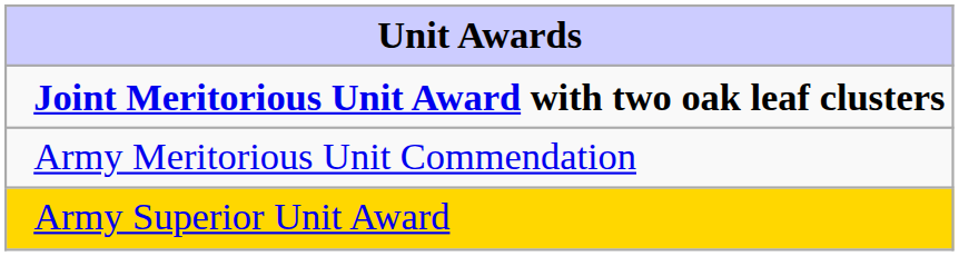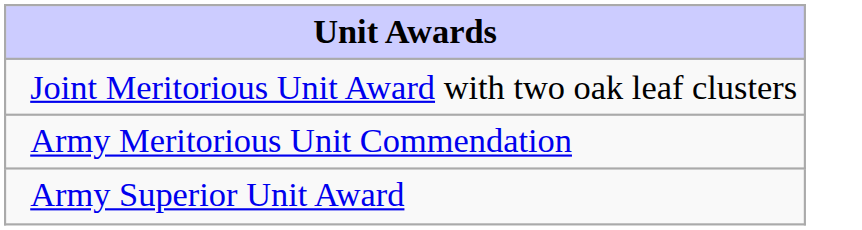Joint Meritorious Unit Award with two oak leaf clusters | column 1: bold -> normal
Army Superior Unit Award | column 1: gold background -> no background
